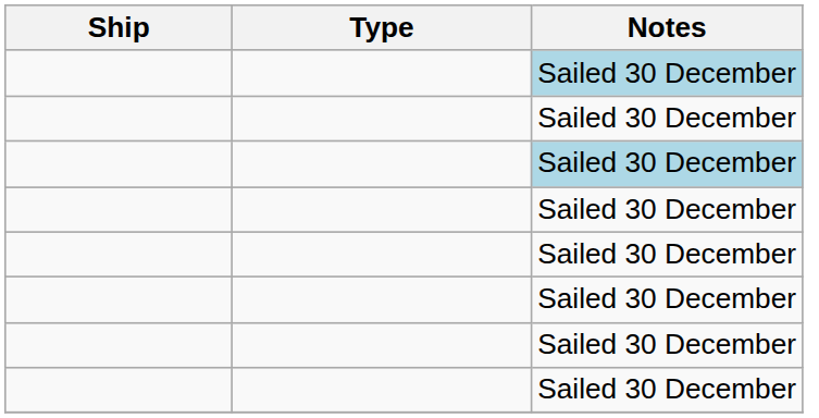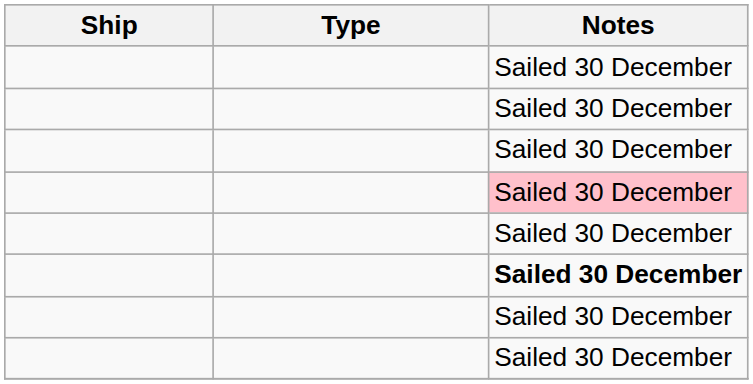row 2 | Notes: lightblue background -> no background
row 4 | Notes: lightblue background -> no background
row 5 | Notes: no background -> pink background
row 7 | Notes: normal -> bold
